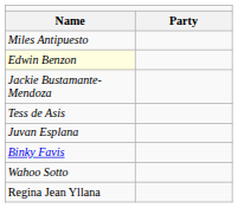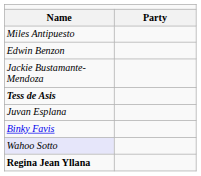Edwin Benzon | column 1: lightyellow background -> no background
Tess de Asis | column 1: normal -> bold
Wahoo Sotto | column 1: no background -> lavender background
Regina Jean Yllana | column 1: normal -> bold
